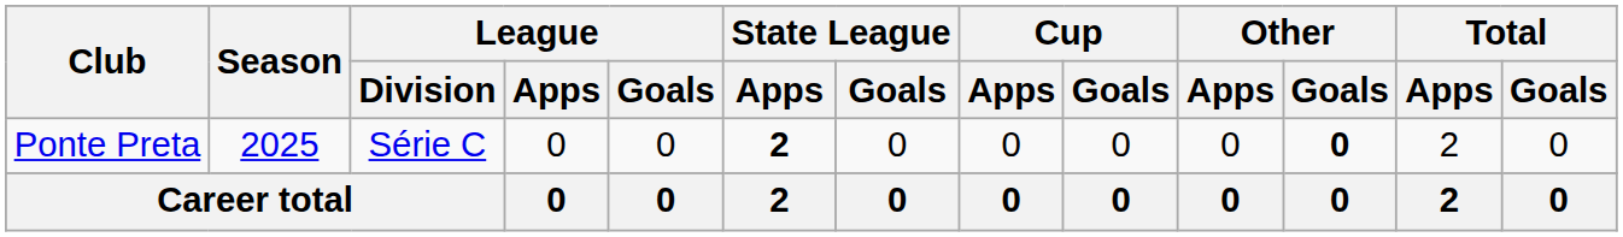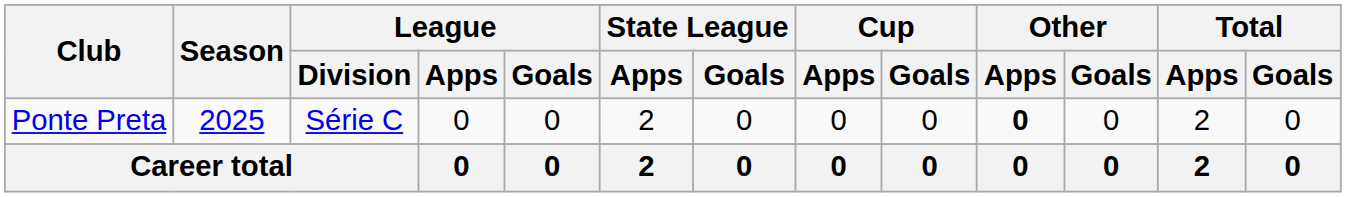Ponte Preta | State League / Apps: bold -> normal
Ponte Preta | Other / Apps: normal -> bold
Ponte Preta | Other / Goals: bold -> normal
